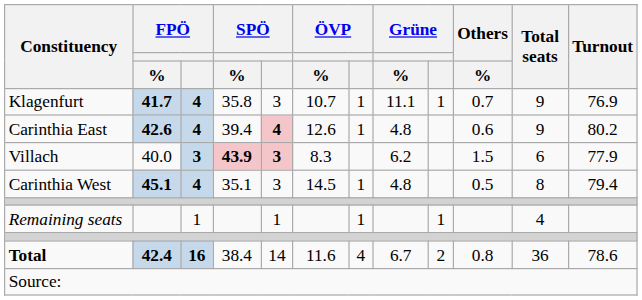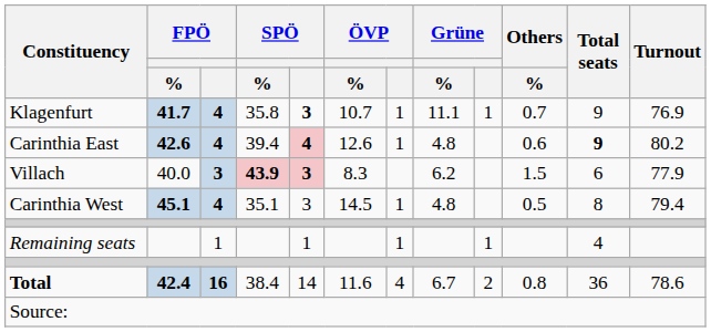Klagenfurt | SPÖ: normal -> bold
Carinthia East | Total seats: normal -> bold
